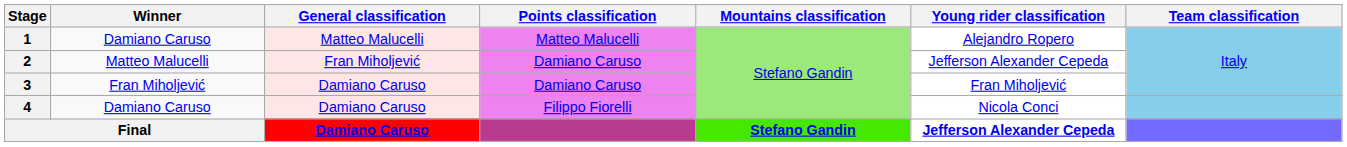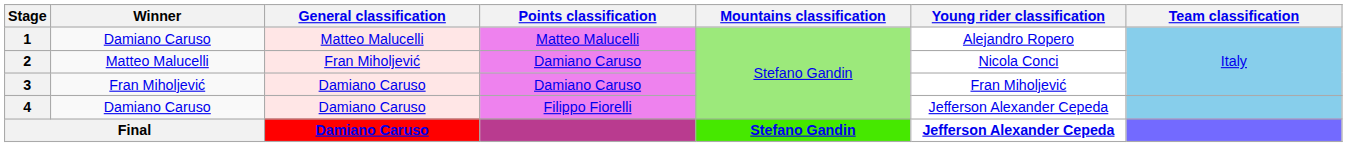2 | Young rider classification: Jefferson Alexander Cepeda -> Nicola Conci
4 | Young rider classification: Nicola Conci -> Jefferson Alexander Cepeda
